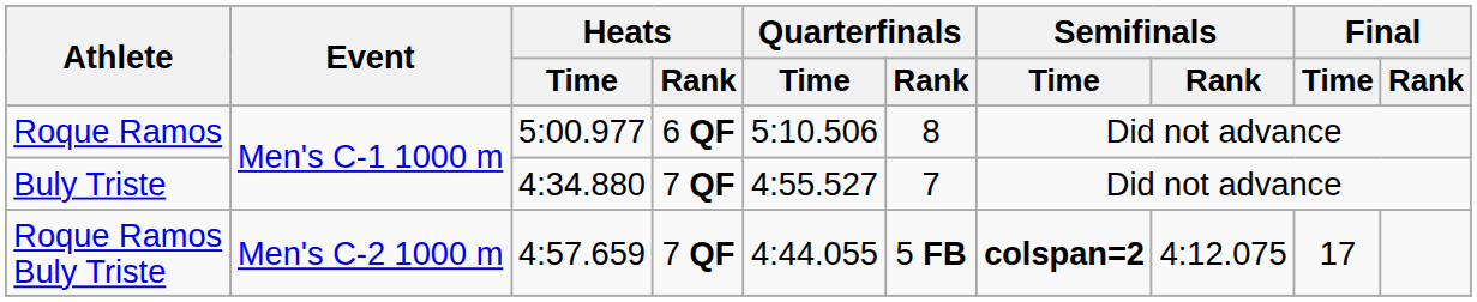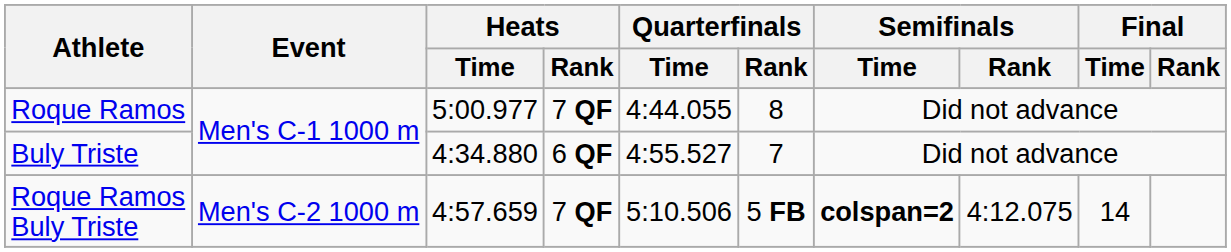Roque Ramos | Heats / Rank: 6 QF -> 7 QF
Roque Ramos | Quarterfinals / Time: 5:10.506 -> 4:44.055
Buly Triste | Heats / Rank: 7 QF -> 6 QF
Roque Ramos Buly Triste | Quarterfinals / Time: 4:44.055 -> 5:10.506
Roque Ramos Buly Triste | Final / Time: 17 -> 14
